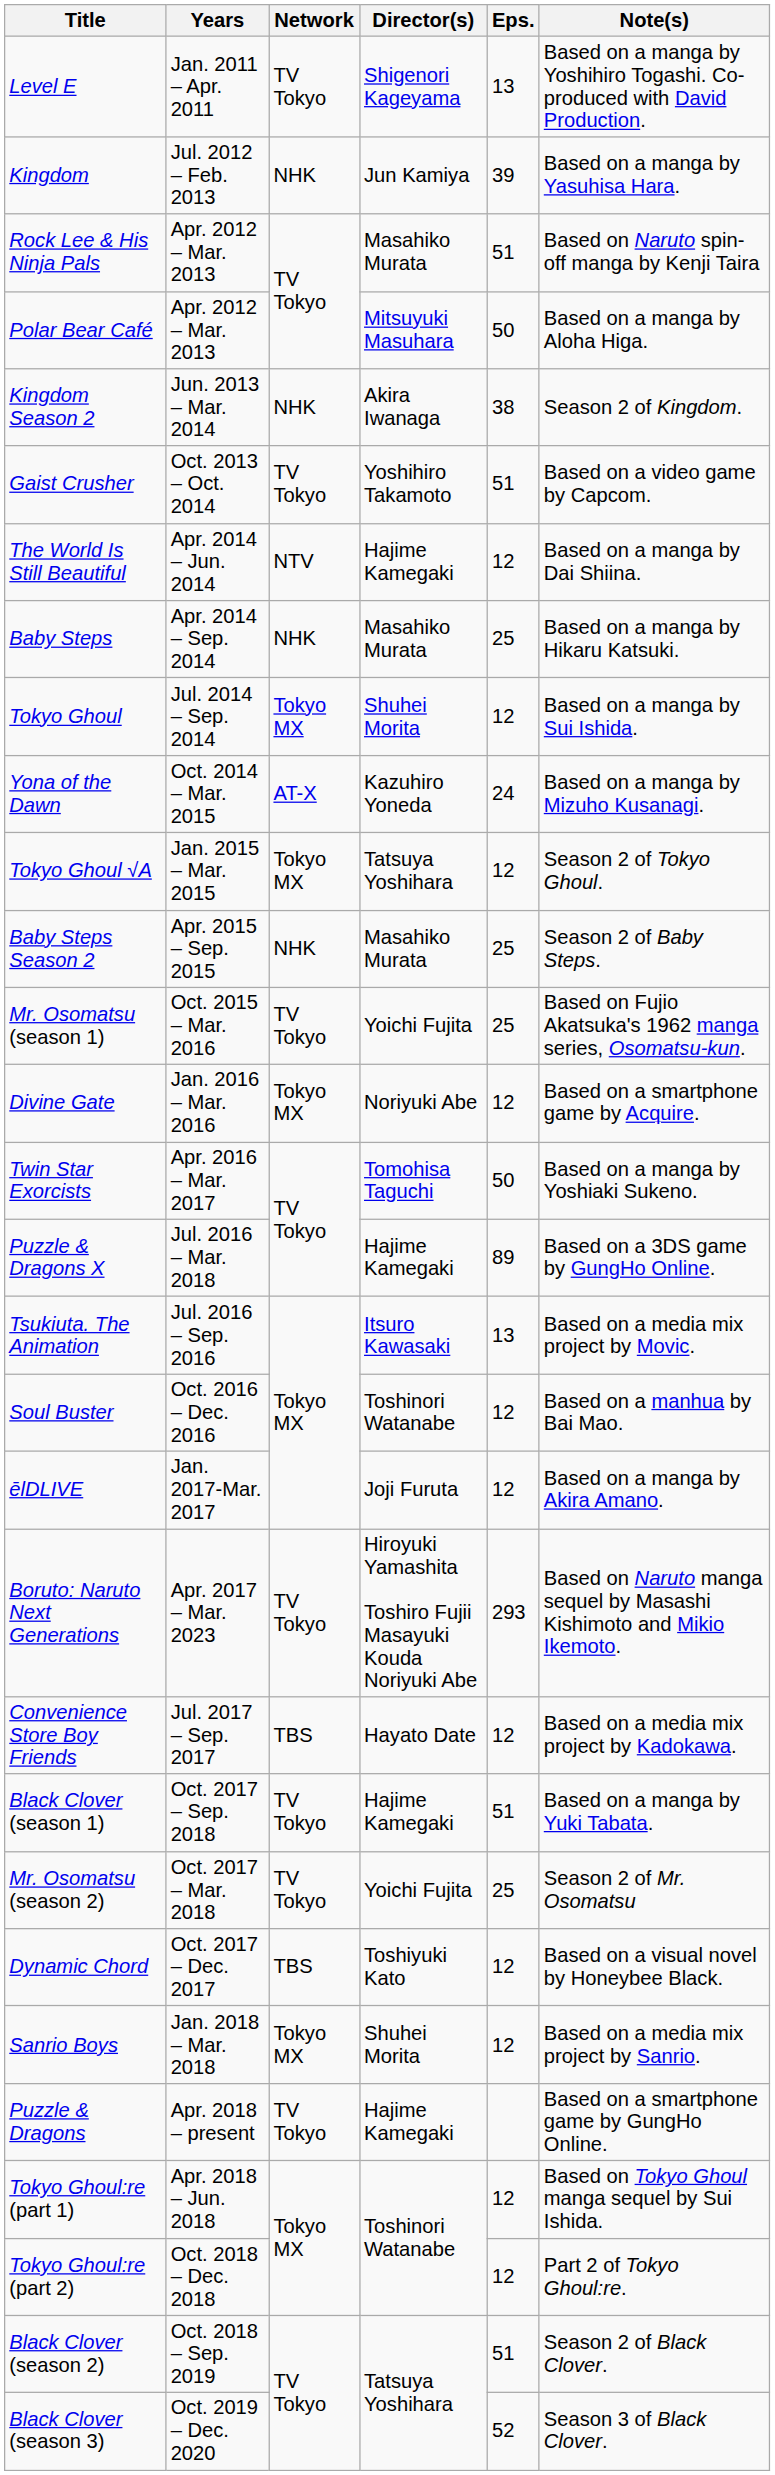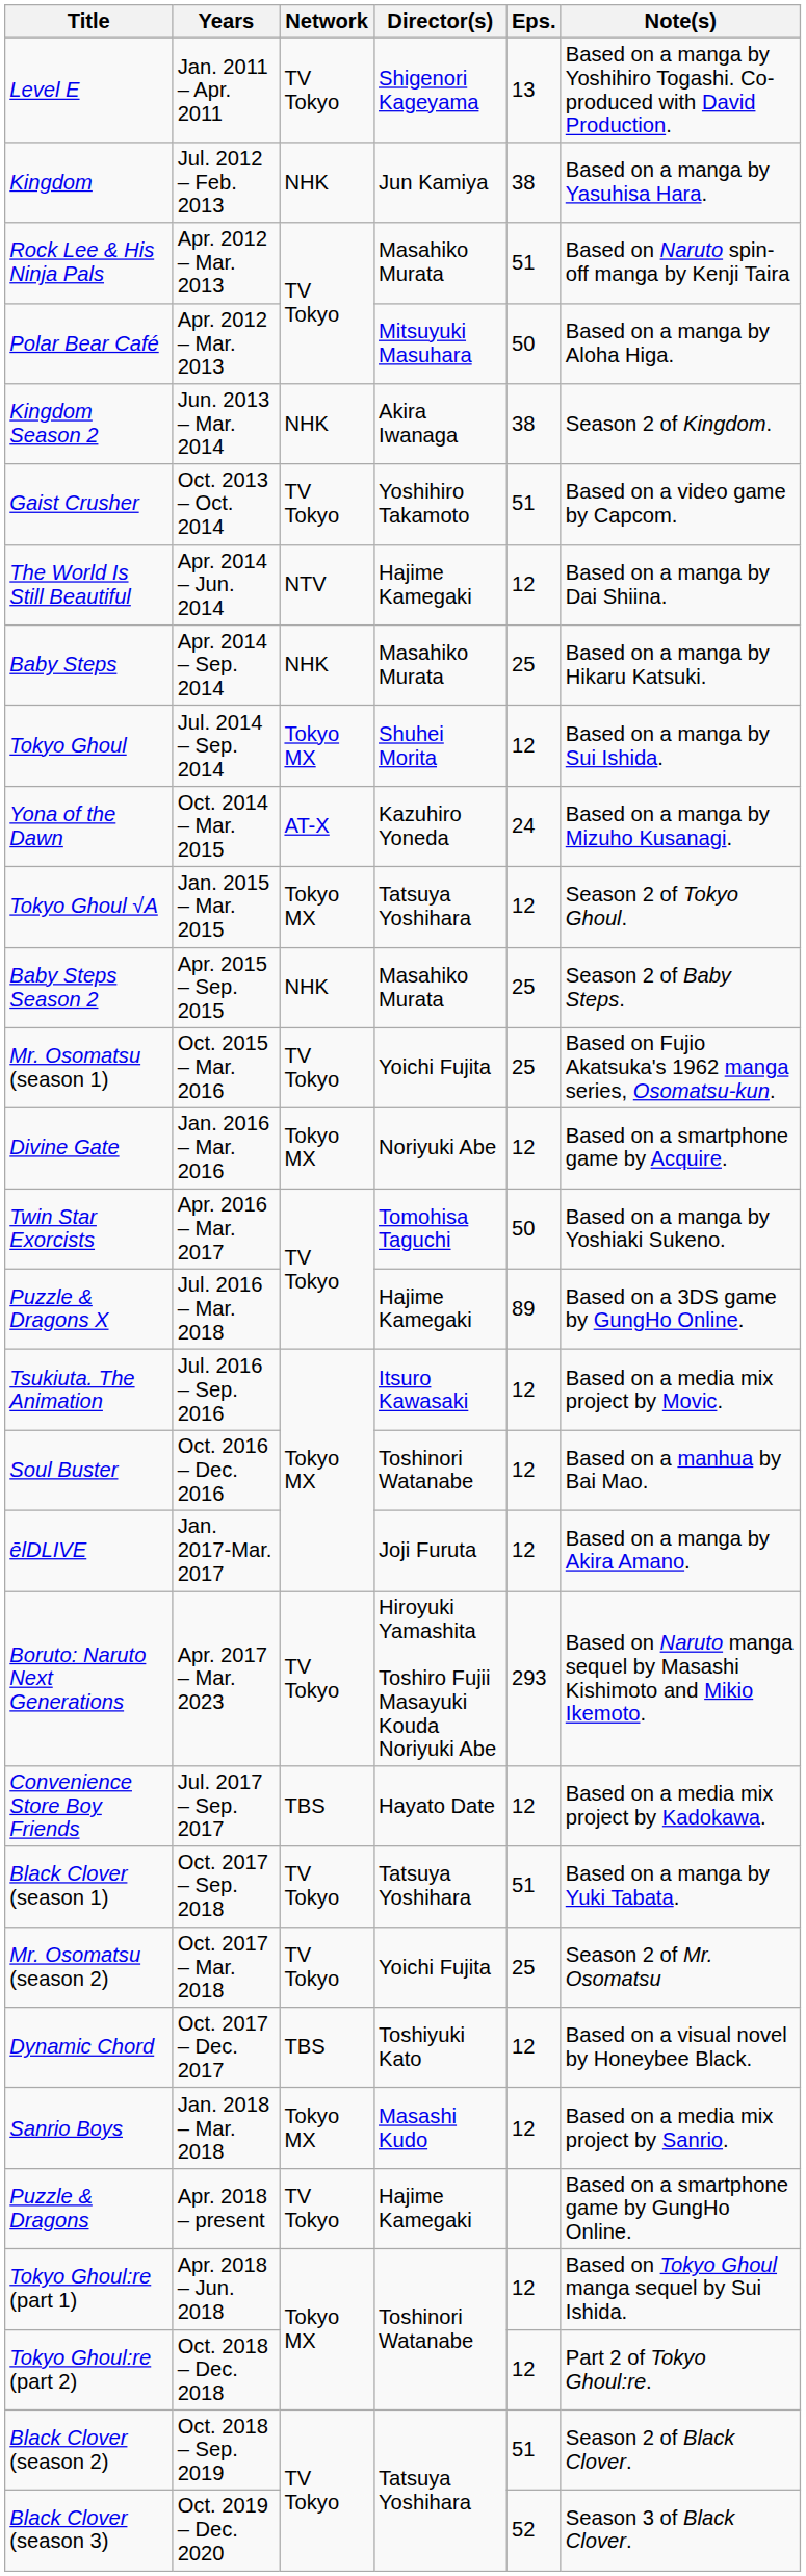Kingdom | Eps.: 39 -> 38
Tsukiuta. The Animation | Eps.: 13 -> 12
Black Clover (season 1) | Director(s): Hajime Kamegaki -> Tatsuya Yoshihara
Sanrio Boys | Director(s): Shuhei Morita -> Masashi Kudo
